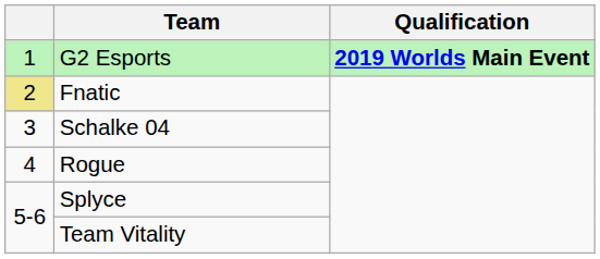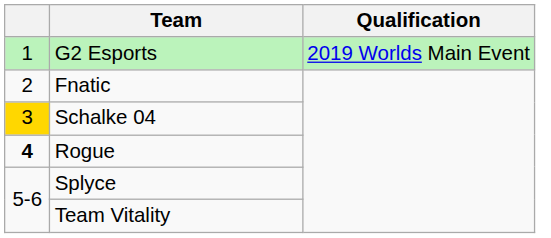G2 Esports | Qualification: bold -> normal
Fnatic | column 1: khaki background -> no background
Schalke 04 | column 1: no background -> gold background
Rogue | column 1: normal -> bold
